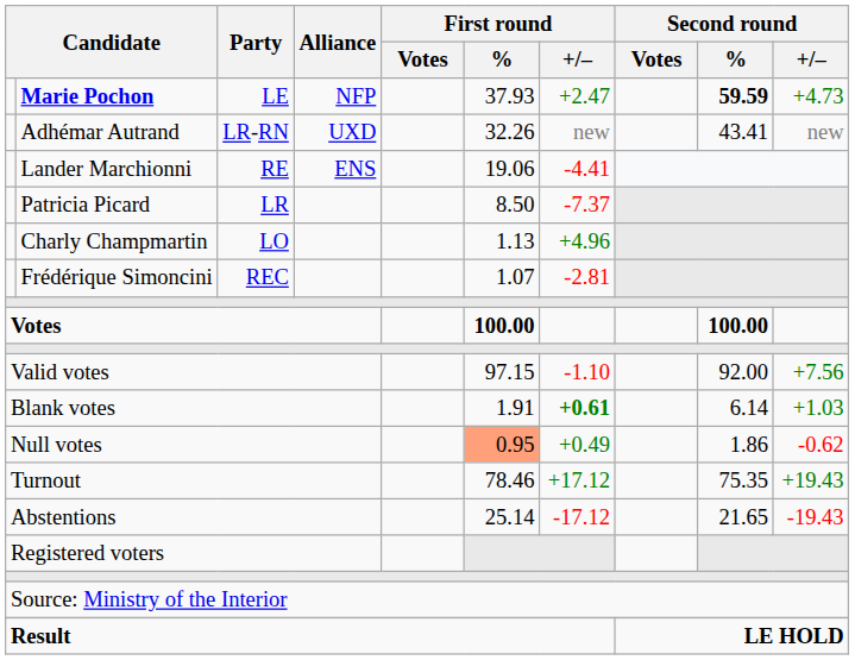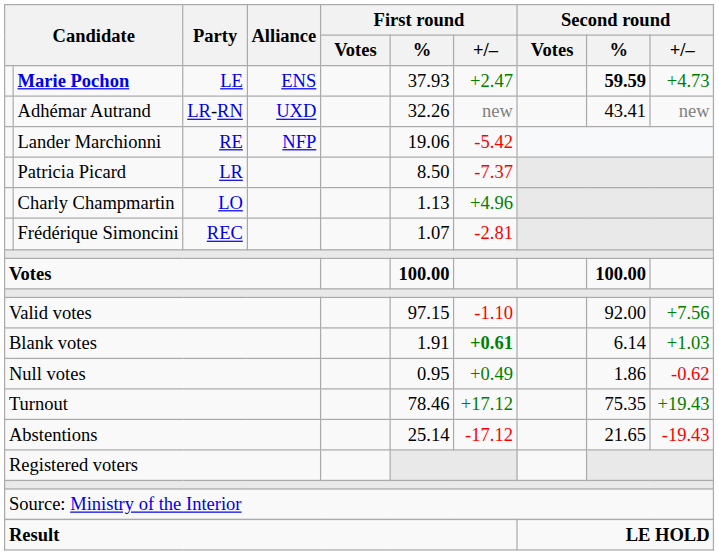Marie Pochon | Alliance: NFP -> ENS
Lander Marchionni | Alliance: ENS -> NFP
Lander Marchionni | First round / +/–: -4.41 -> -5.42
Null votes | First round / %: lightsalmon background -> no background
